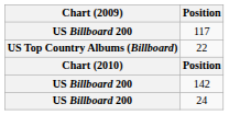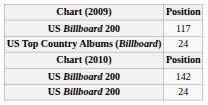row 3 | Position: 22 -> 24
